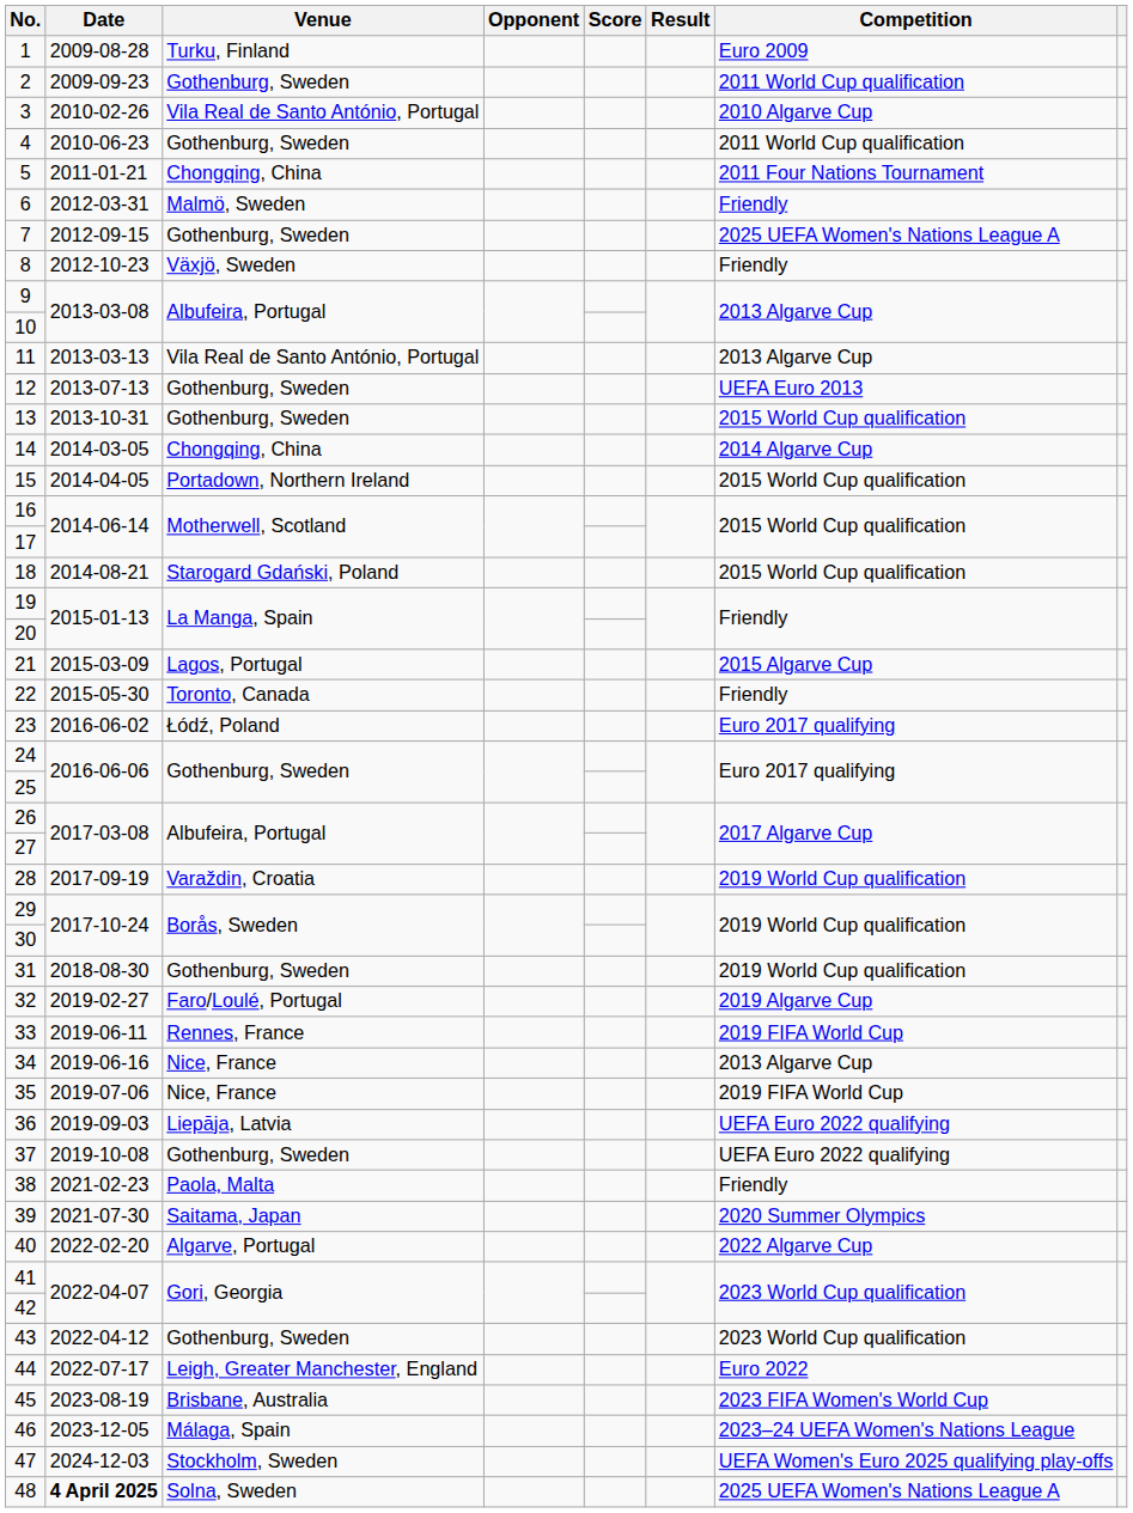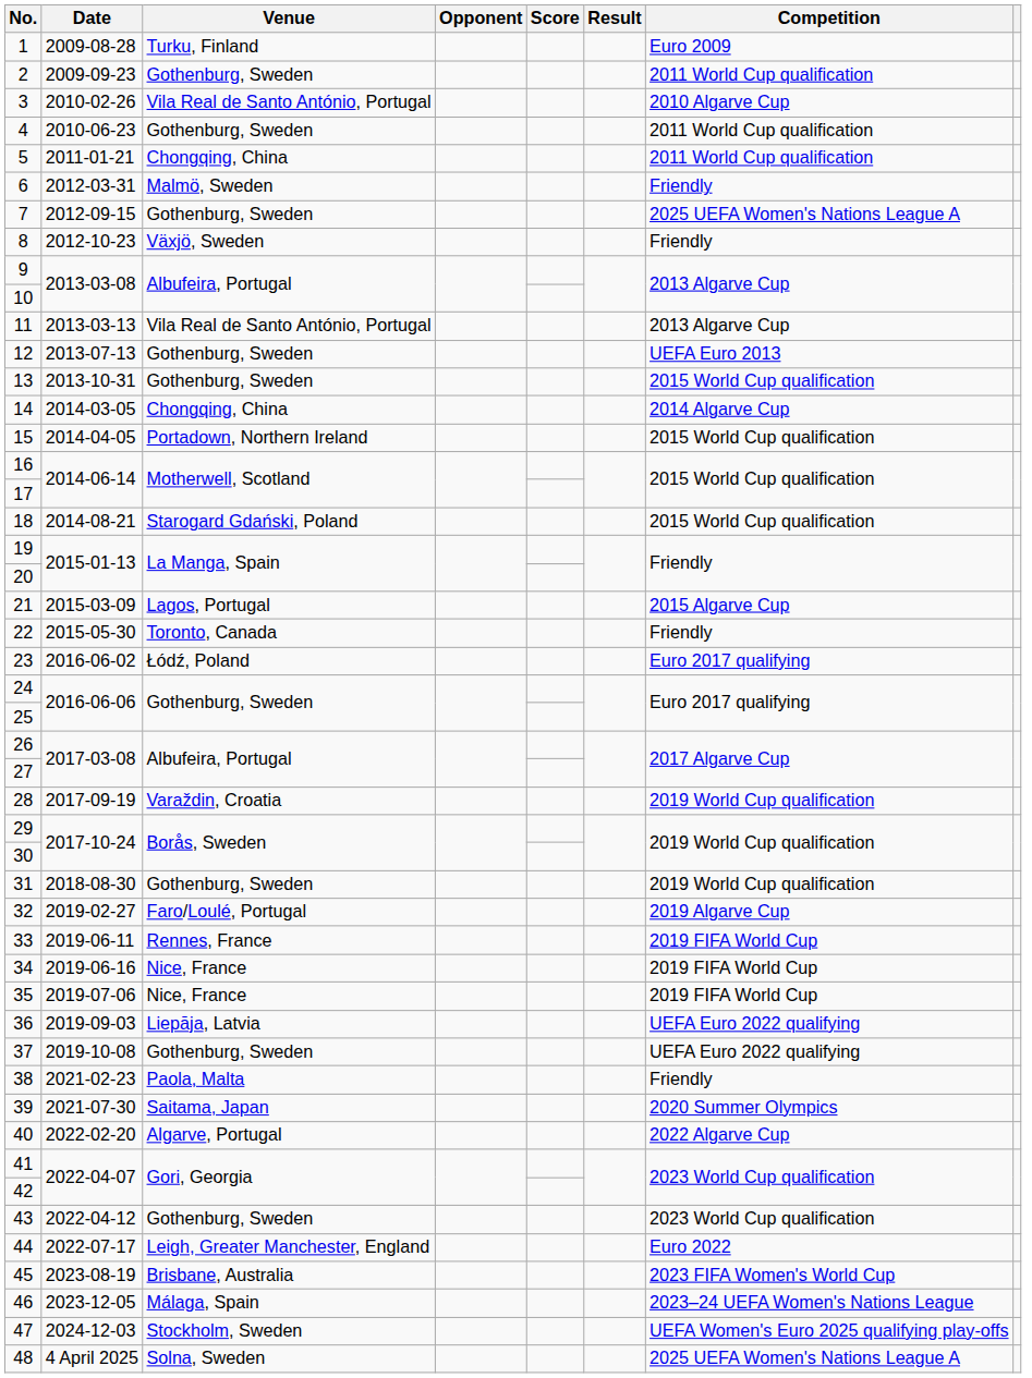5 | Competition: 2011 Four Nations Tournament -> 2011 World Cup qualification
34 | Competition: 2013 Algarve Cup -> 2019 FIFA World Cup
48 | Date: bold -> normal
